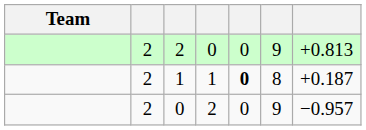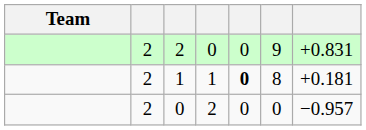row 2 | column 7: +0.813 -> +0.831
row 3 | column 7: +0.187 -> +0.181
row 4 | column 6: 9 -> 0
